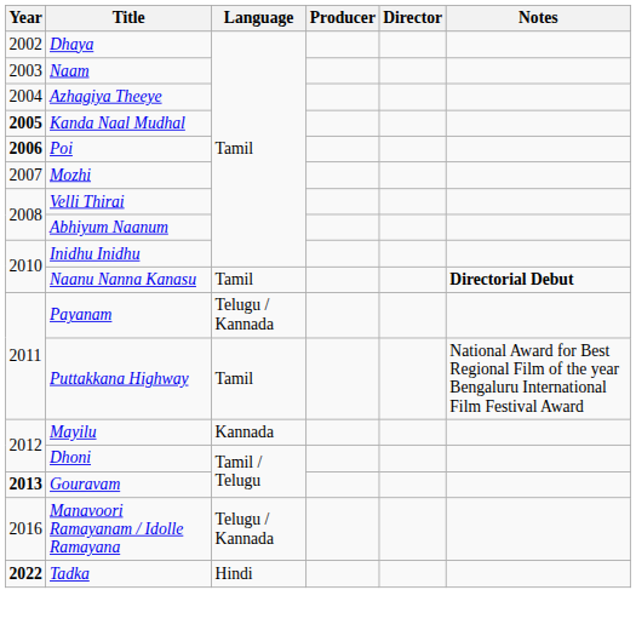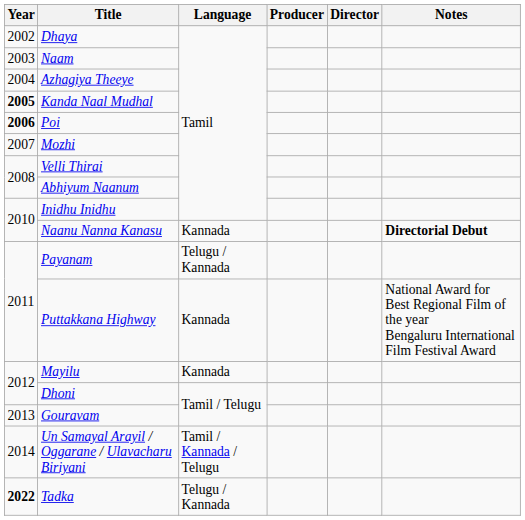Naanu Nanna Kanasu | Language: Tamil -> Kannada
Puttakkana Highway | Language: Tamil -> Kannada
Gouravam | Year: bold -> normal
+ row: 2014 | Un Samayal Arayil / Oggarane / Ulavacharu Biriyani | Tamil / Kannada / Telugu
- row: 2016 | Manavoori Ramayanam / Idolle Ramayana | Telugu / Kannada
Tadka | Language: Hindi -> Telugu / Kannada
